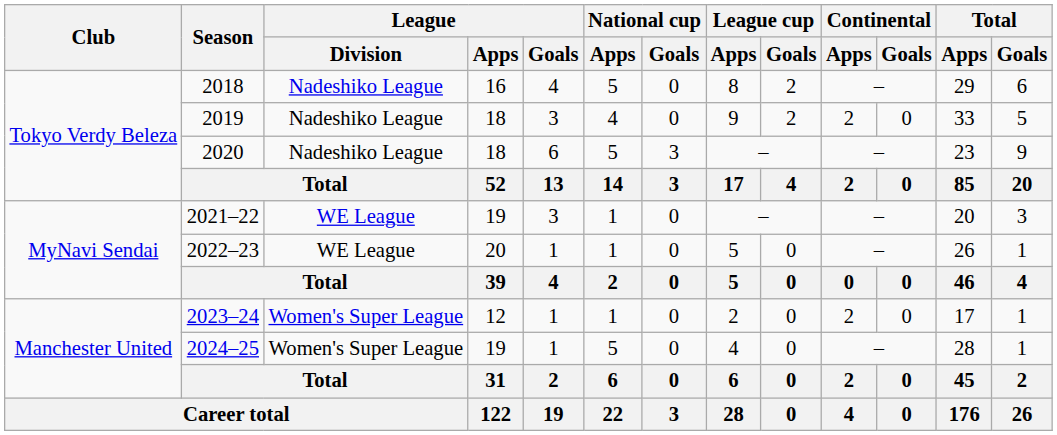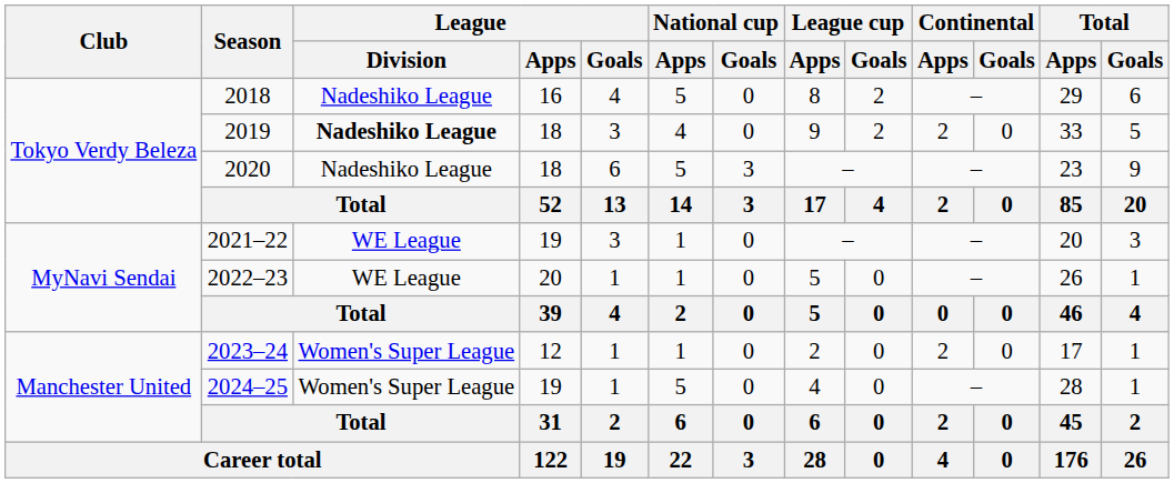2019 | League / Division: normal -> bold
